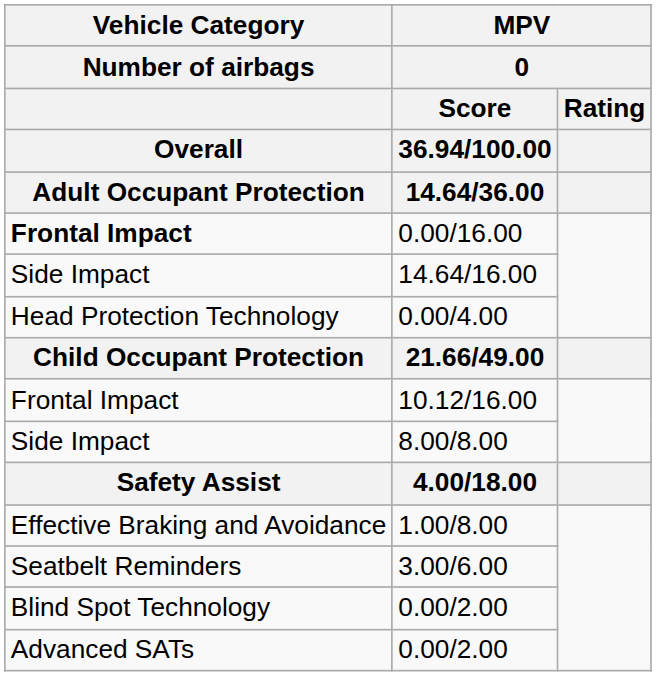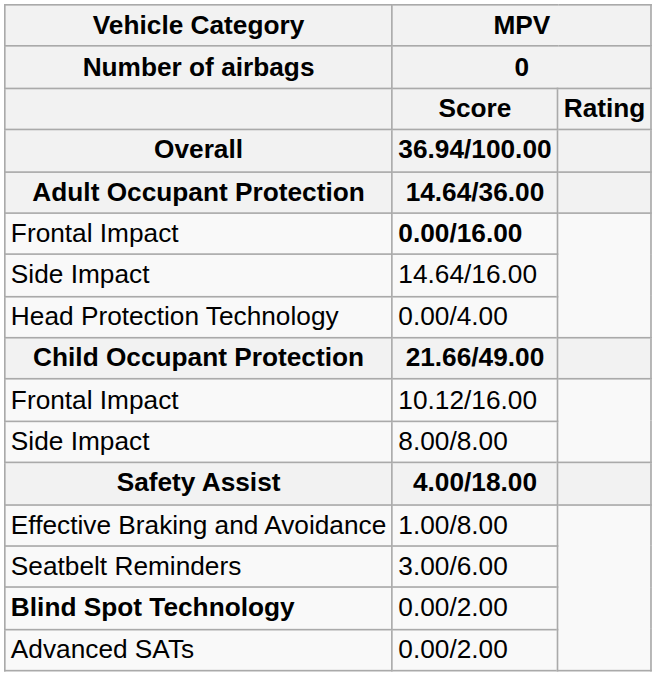0.00/16.00 | column 1: bold -> normal
0.00/16.00 | MPV / 0 / Score / 36.94/100.00 / 14.64/36.00: normal -> bold
Blind Spot Technology / 0.00/2.00 | column 1: normal -> bold
